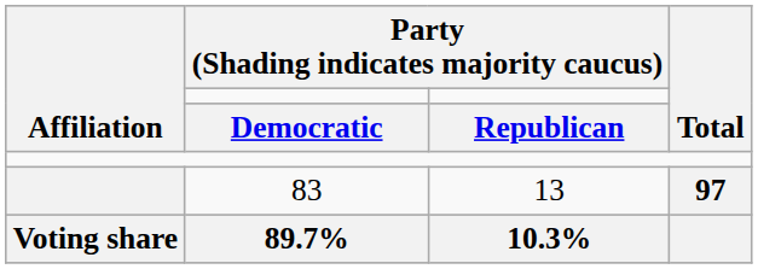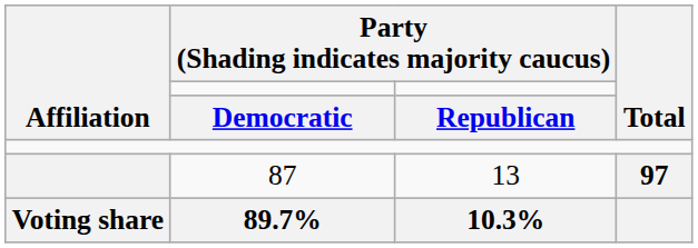97 | column 2: 83 -> 87
